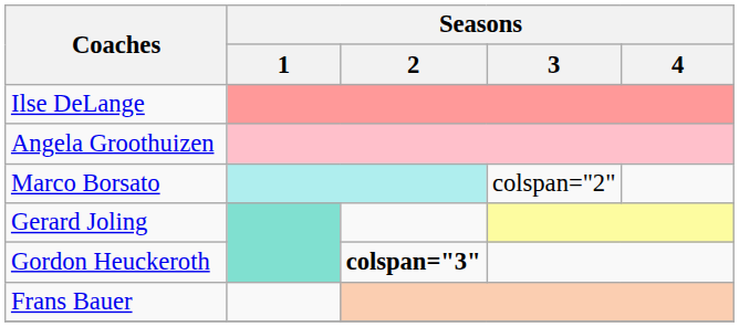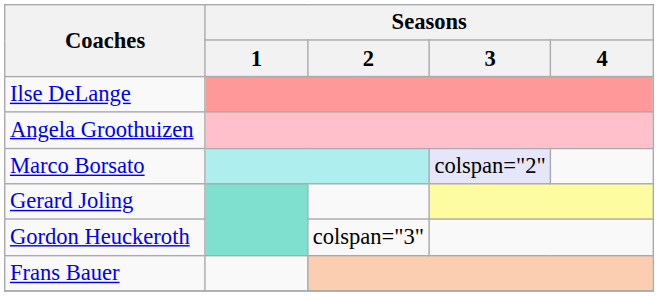Marco Borsato | Seasons / 3: no background -> lavender background
Gordon Heuckeroth | Seasons / 2: bold -> normal
